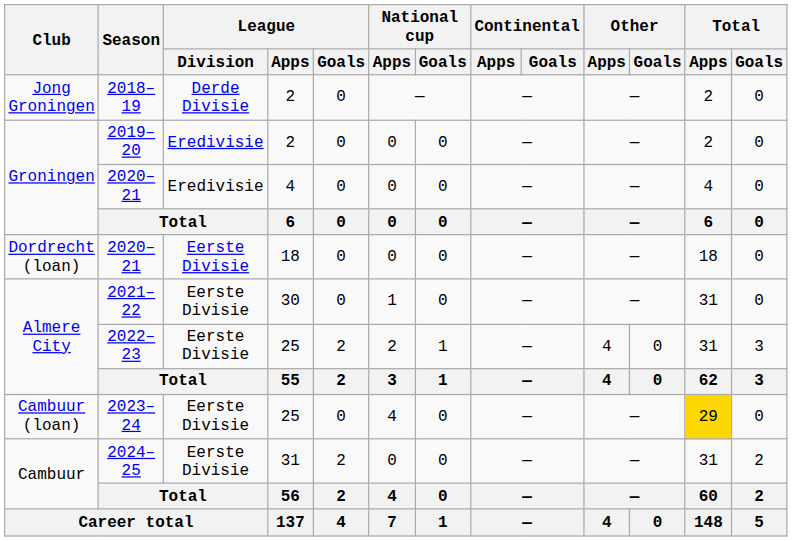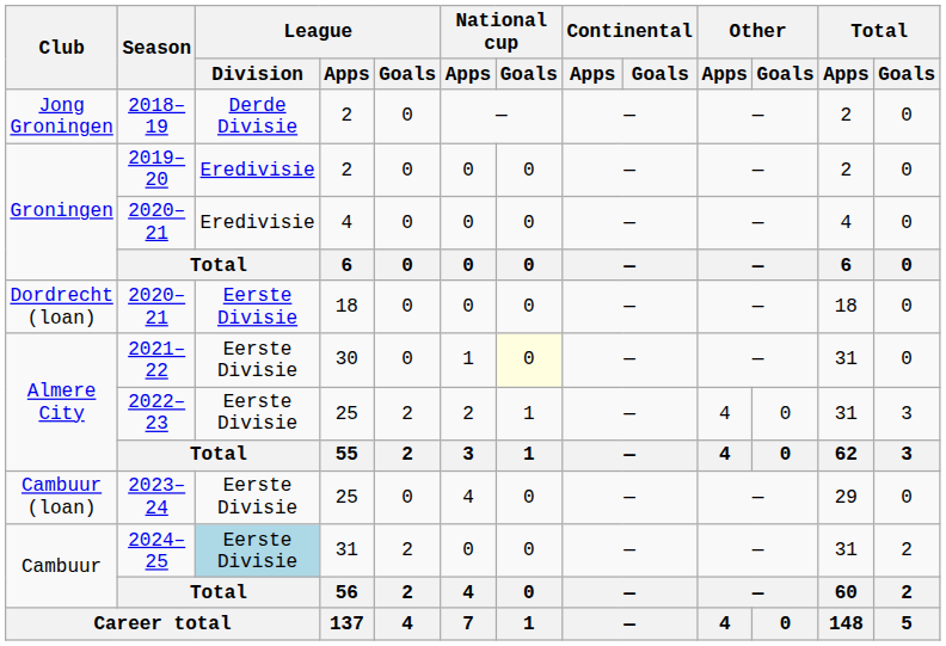2021–22 | National cup / Goals: no background -> lightyellow background
2023–24 | Total / Apps: gold background -> no background
2024–25 | League / Division: no background -> lightblue background
